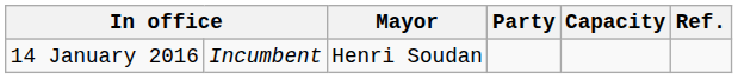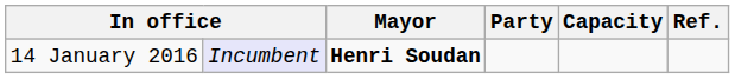14 January 2016 | column 2: no background -> lavender background
14 January 2016 | Mayor: normal -> bold
